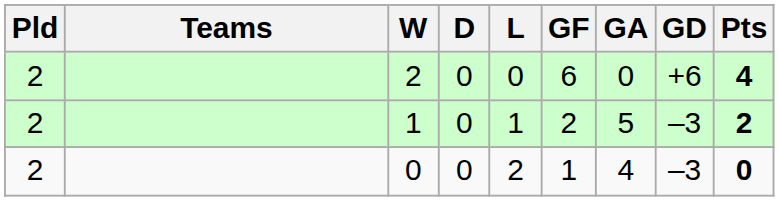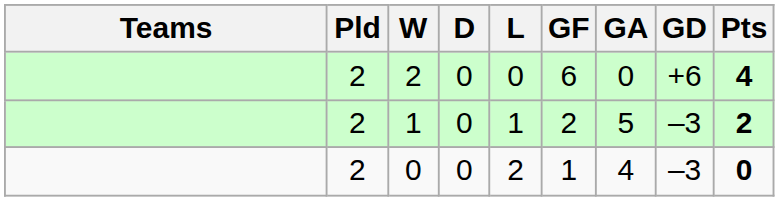columns swapped: Teams <-> Pld
